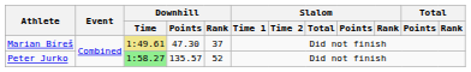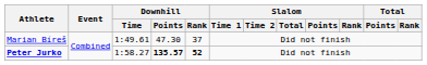row 3 | Downhill / Time: khaki background -> no background
row 4 | Athlete: normal -> bold
row 4 | Downhill / Time: lightgreen background -> no background
row 4 | Downhill / Points: normal -> bold
row 4 | Downhill / Rank: normal -> bold
